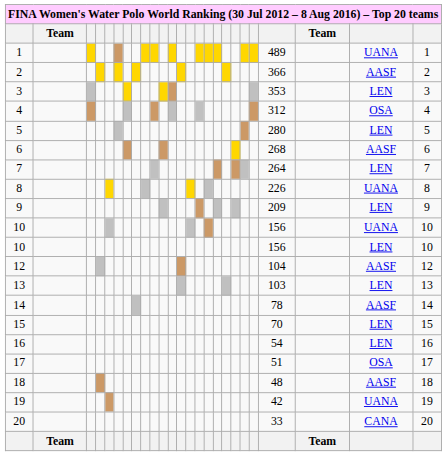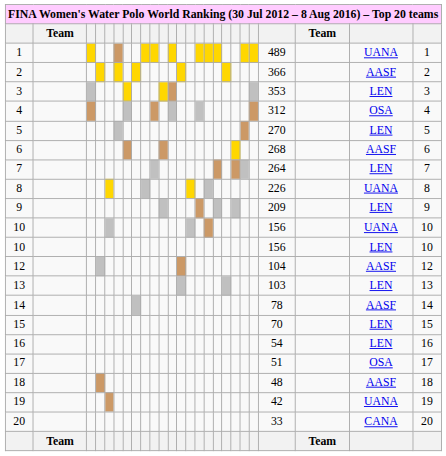row 7 | column 22: 280 -> 270
